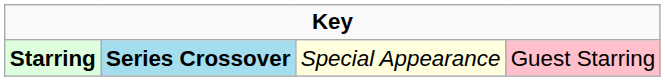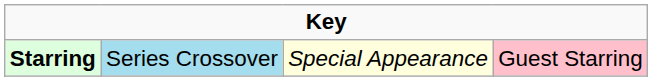Starring | column 2: bold -> normal
